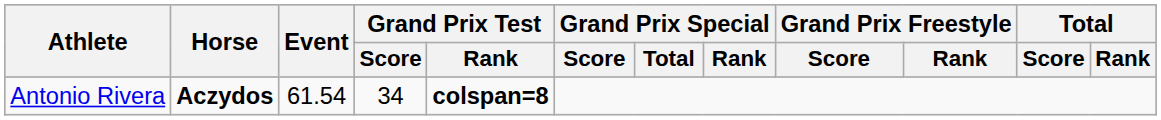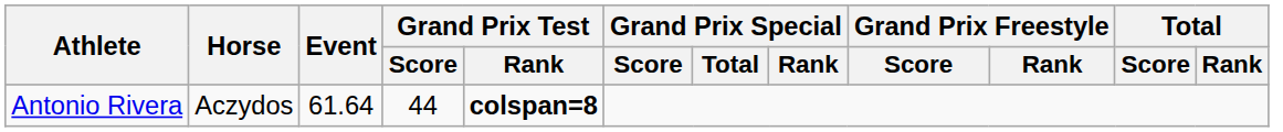Antonio Rivera | Horse: bold -> normal
Antonio Rivera | Event: 61.54 -> 61.64
Antonio Rivera | Grand Prix Test / Score: 34 -> 44
